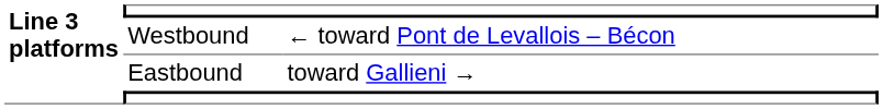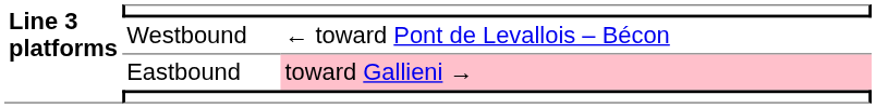Eastbound | column 3: no background -> pink background
